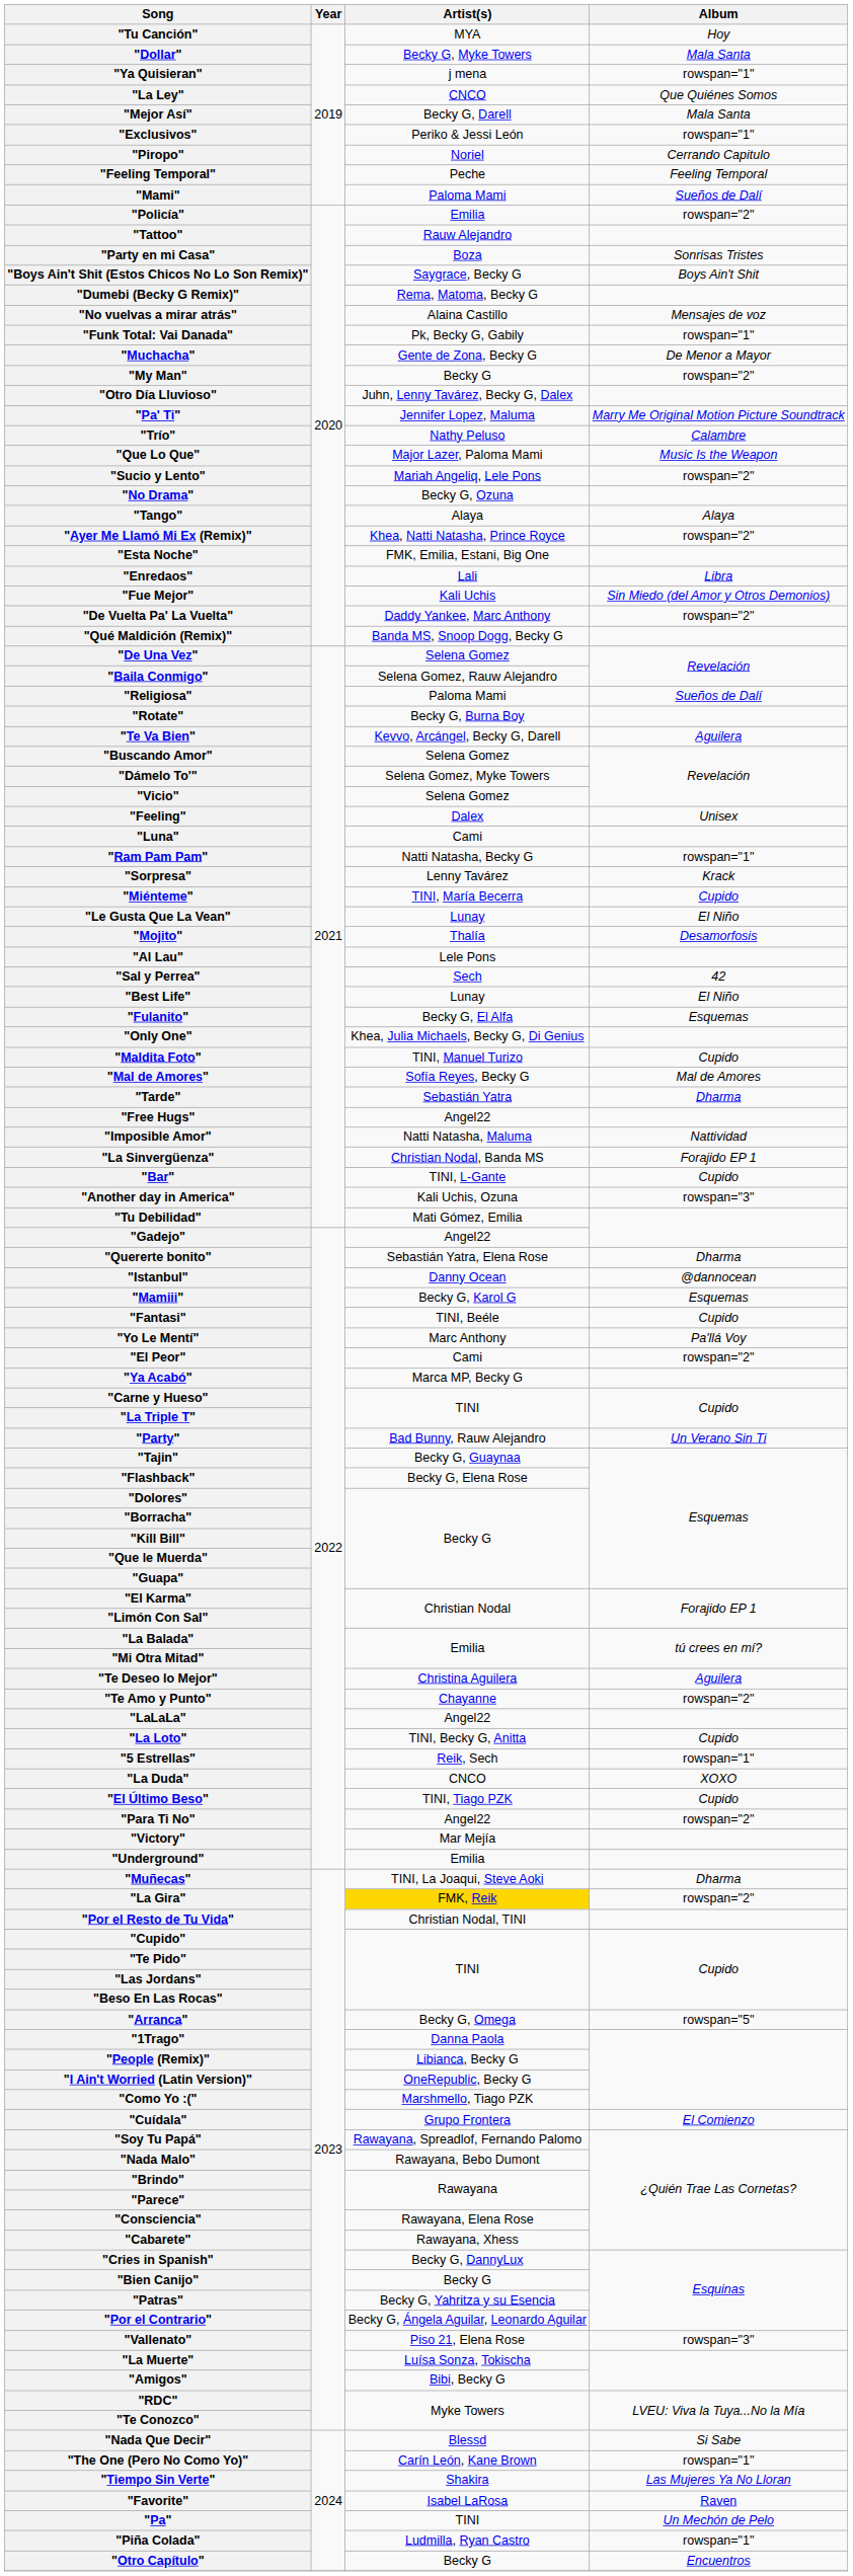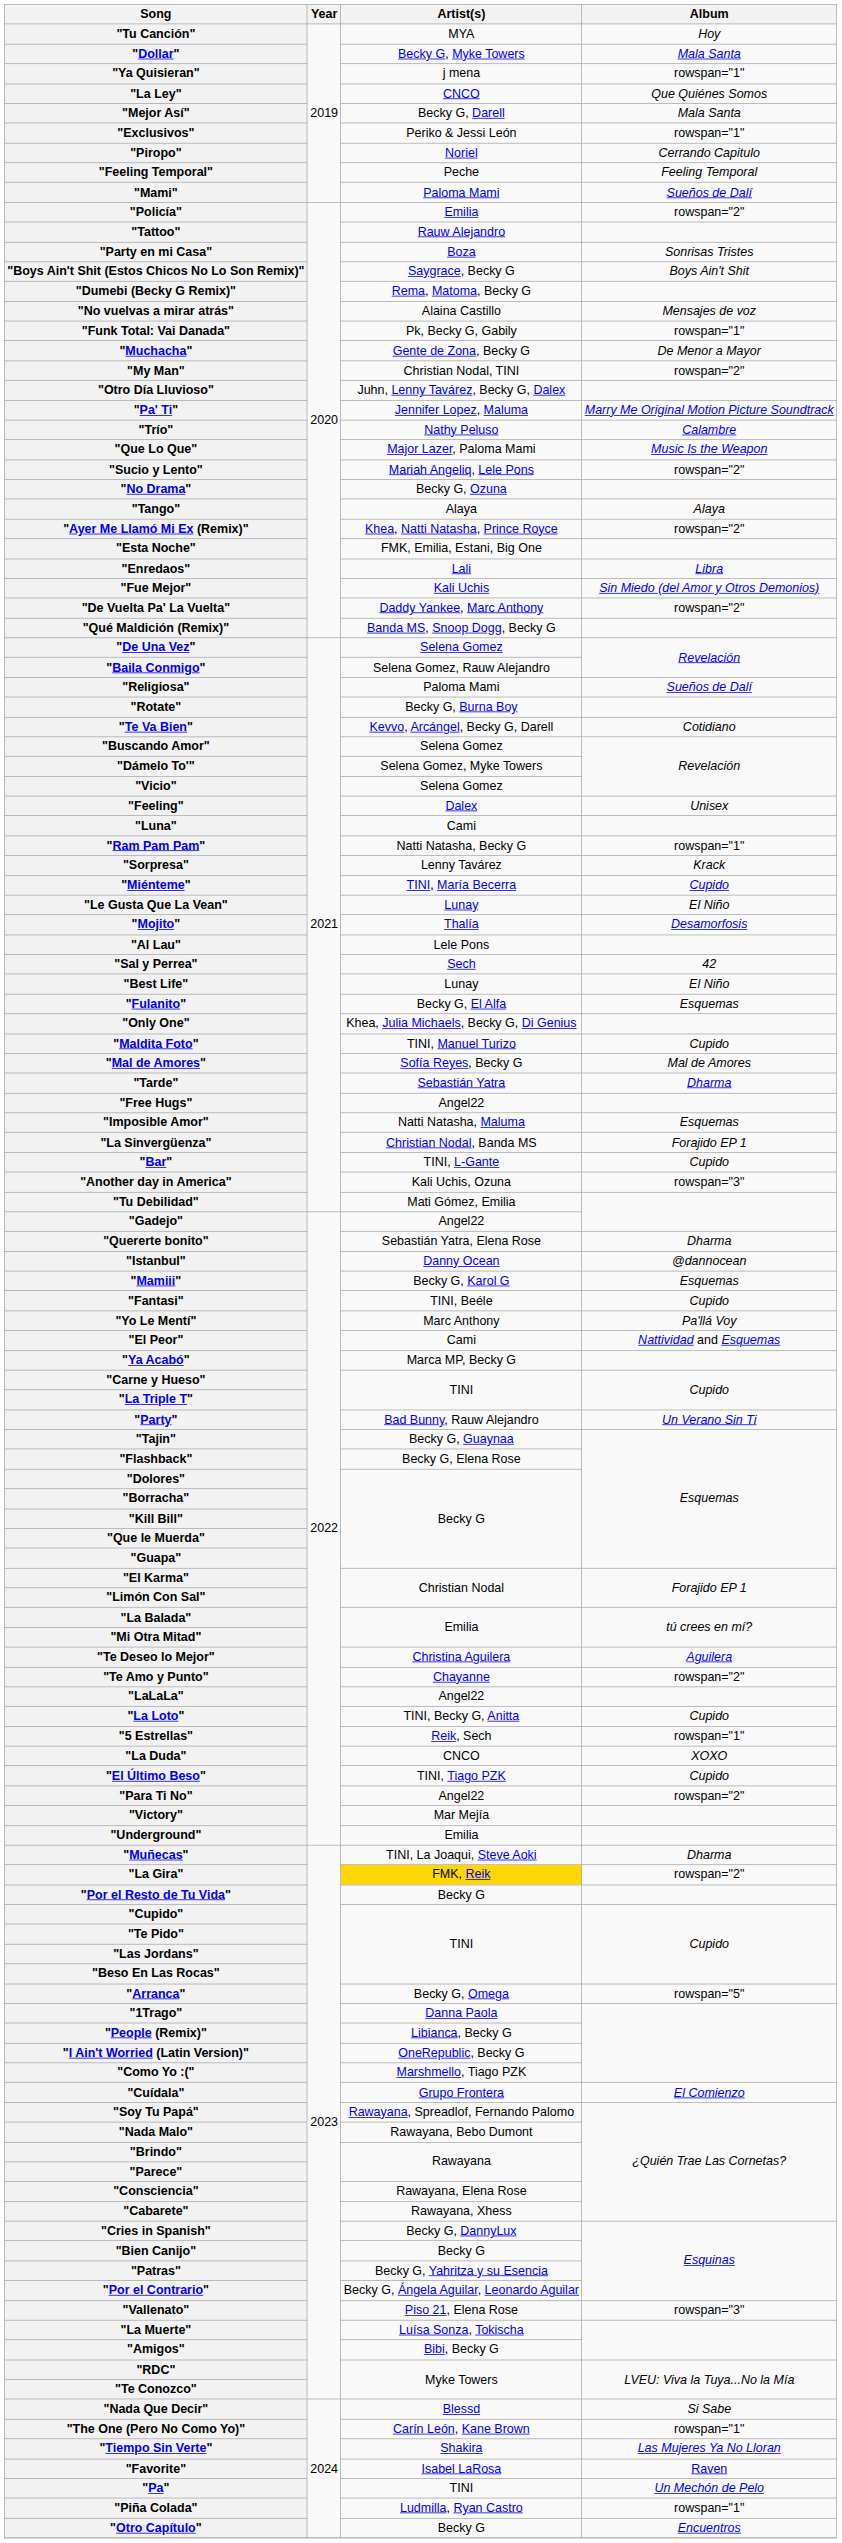"My Man" | Artist(s): Becky G -> Christian Nodal, TINI
"Te Va Bien" | Album: Aguilera -> Cotidiano
"Imposible Amor" | Album: Nattividad -> Esquemas
"El Peor" | Album: rowspan="2" -> Nattividad and Esquemas
"Por el Resto de Tu Vida" | Artist(s): Christian Nodal, TINI -> Becky G
